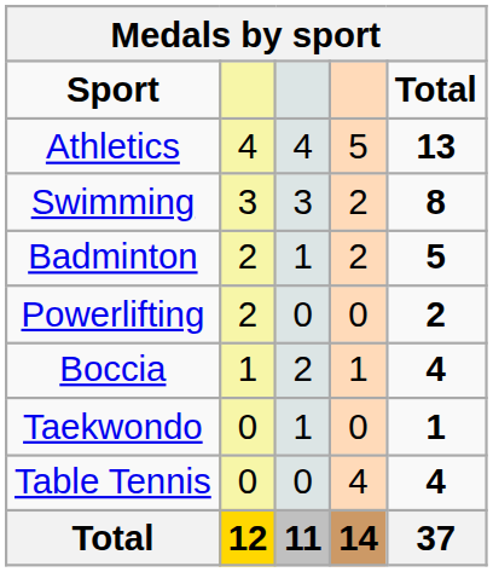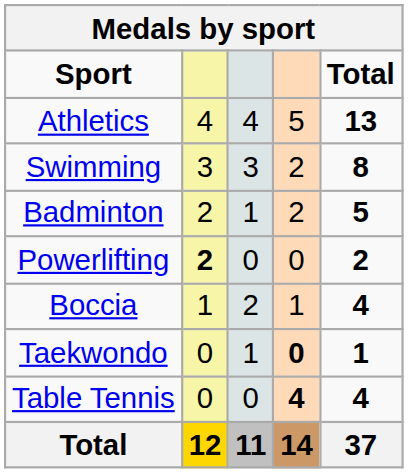Powerlifting | column 2: normal -> bold
Taekwondo | column 4: normal -> bold
Table Tennis | column 4: normal -> bold
